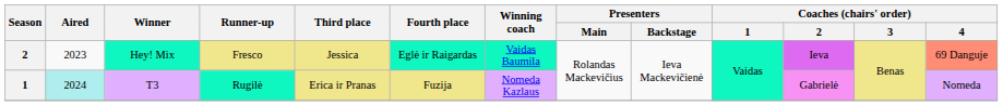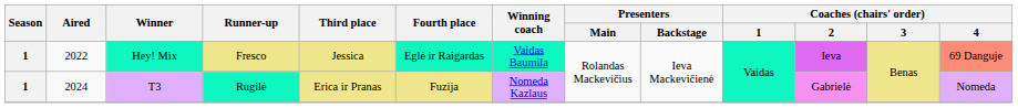Hey! Mix | Season: 2 -> 1
Hey! Mix | Aired: 2023 -> 2022
T3 | Aired: paleturquoise background -> no background
